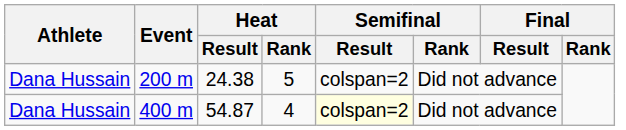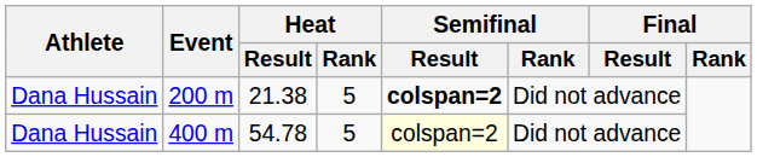200 m | Heat / Result: 24.38 -> 21.38
200 m | Semifinal / Result: normal -> bold
400 m | Heat / Result: 54.87 -> 54.78
400 m | Heat / Rank: 4 -> 5
